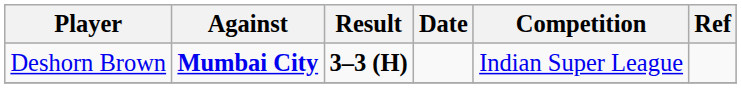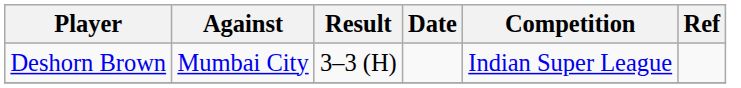Deshorn Brown | Against: bold -> normal
Deshorn Brown | Result: bold -> normal
